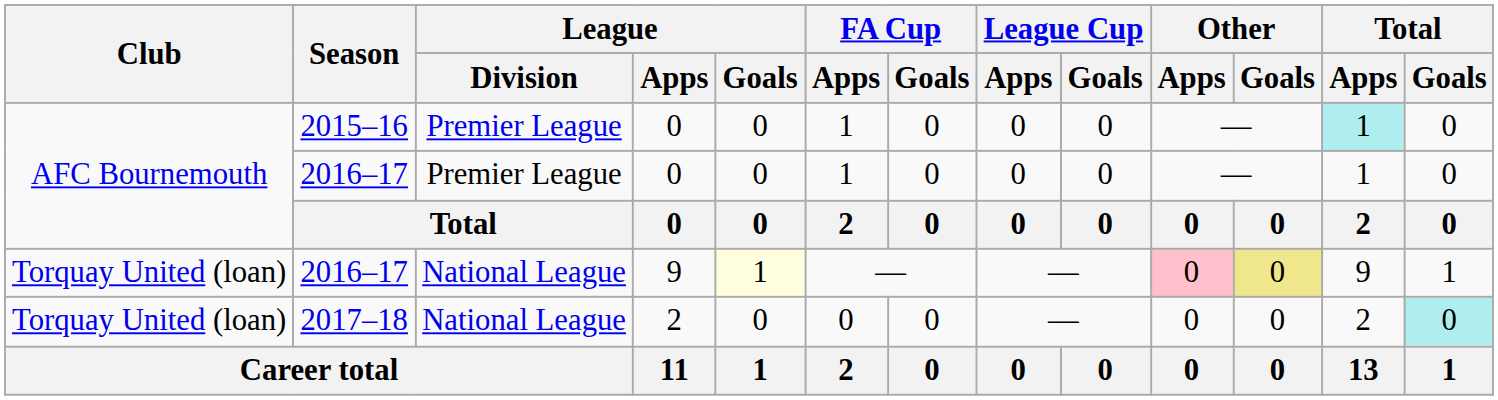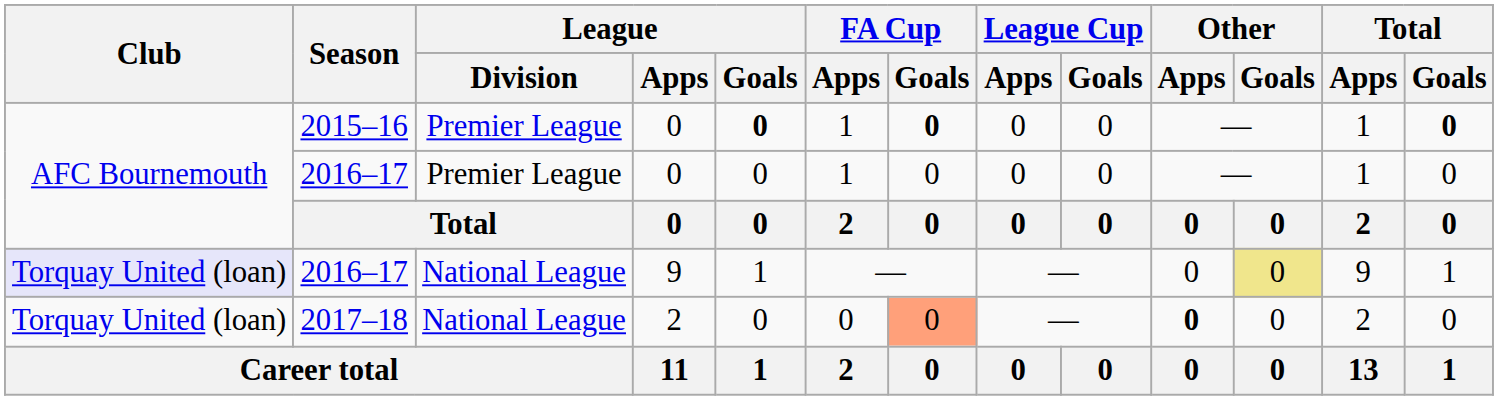2015–16 | League / Goals: normal -> bold
2015–16 | FA Cup / Goals: normal -> bold
2015–16 | Total / Apps: paleturquoise background -> no background
2015–16 | Total / Goals: normal -> bold
2016–17 / 9 | Club: no background -> lavender background
2016–17 / 9 | League / Goals: lightyellow background -> no background
2016–17 / 9 | Other / Apps: pink background -> no background
2017–18 | FA Cup / Goals: no background -> lightsalmon background
2017–18 | Other / Apps: normal -> bold
2017–18 | Total / Goals: paleturquoise background -> no background
